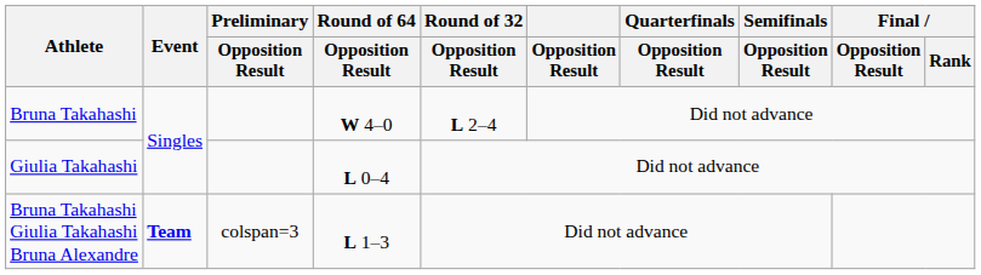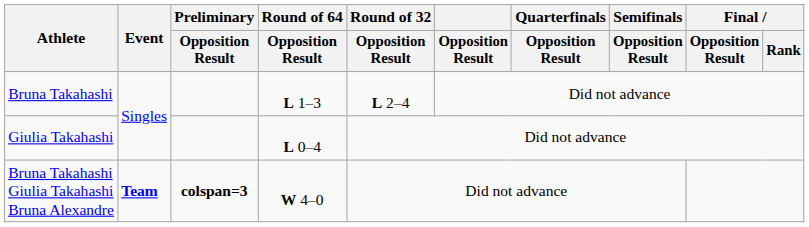Bruna Takahashi | Round of 64 / Opposition Result: W 4–0 -> L 1–3
Bruna Takahashi Giulia Takahashi Bruna Alexandre | Preliminary / Opposition Result: normal -> bold
Bruna Takahashi Giulia Takahashi Bruna Alexandre | Round of 64 / Opposition Result: L 1–3 -> W 4–0
